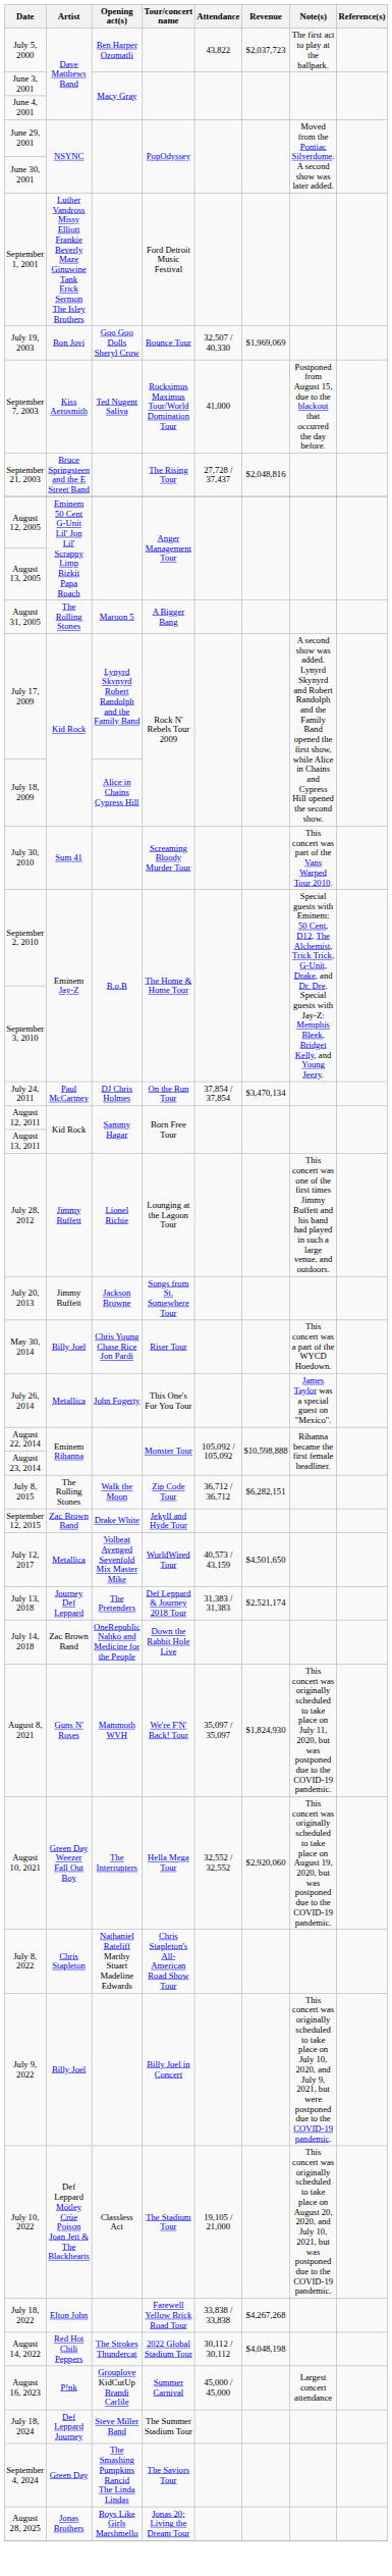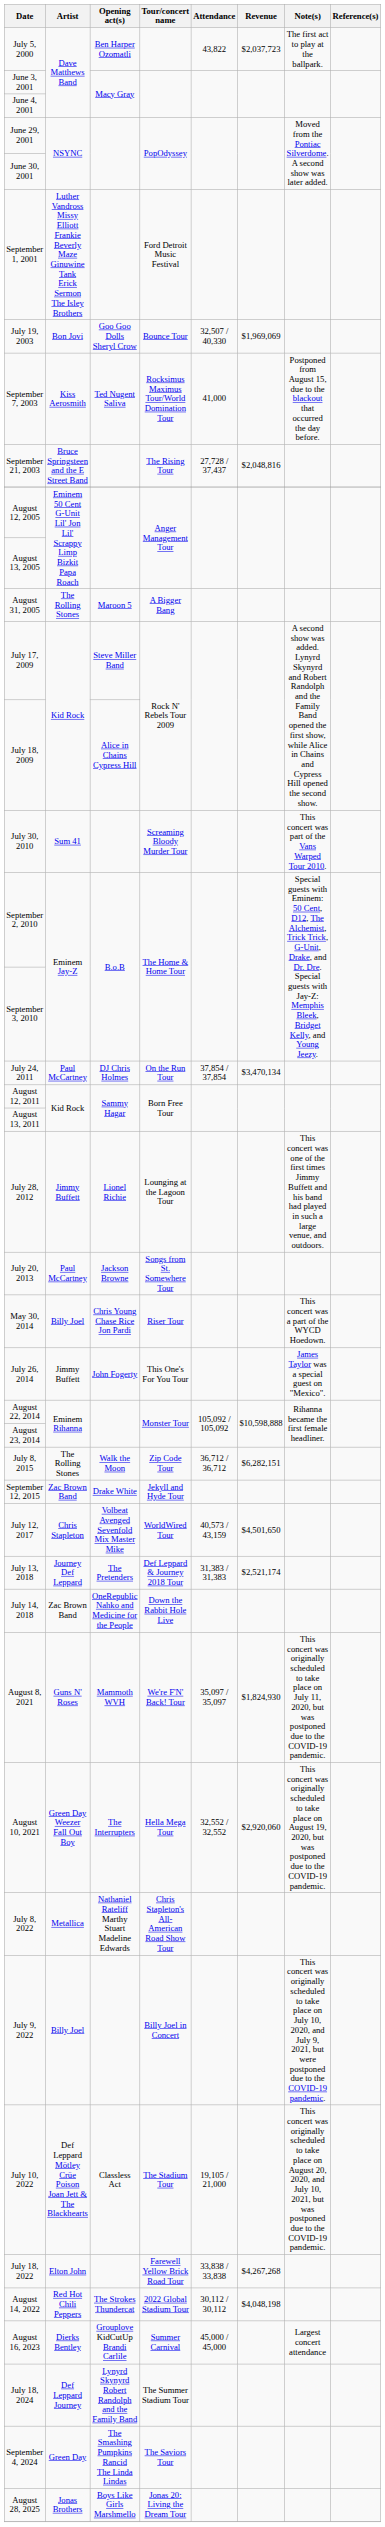July 17, 2009 | Opening act(s): Lynyrd Skynyrd Robert Randolph and the Family Band -> Steve Miller Band
July 20, 2013 | Artist: Jimmy Buffett -> Paul McCartney
July 26, 2014 | Artist: Metallica -> Jimmy Buffett
July 12, 2017 | Artist: Metallica -> Chris Stapleton
July 8, 2022 | Artist: Chris Stapleton -> Metallica
August 16, 2023 | Artist: P!nk -> Dierks Bentley
July 18, 2024 | Opening act(s): Steve Miller Band -> Lynyrd Skynyrd Robert Randolph and the Family Band
